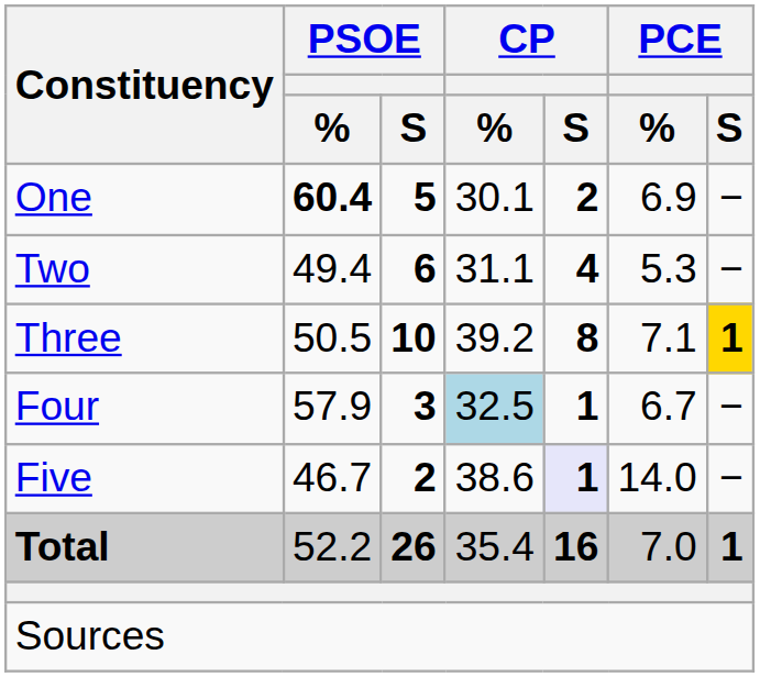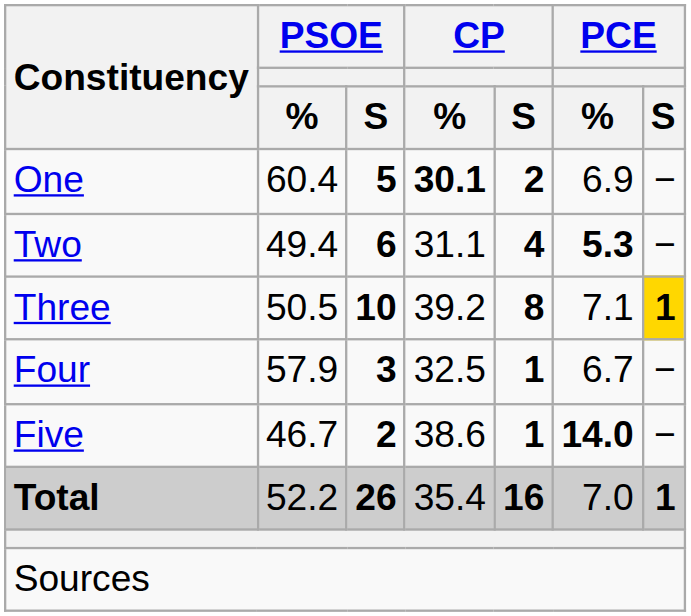One | PSOE / %: bold -> normal
One | CP / %: normal -> bold
Two | PCE / %: normal -> bold
Four | CP / %: lightblue background -> no background
Five | CP / S: lavender background -> no background
Five | PCE / %: normal -> bold
